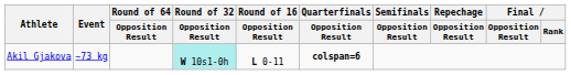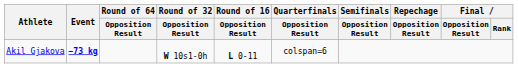Akil Gjakova | Event: normal -> bold
Akil Gjakova | Round of 32 / Opposition Result: paleturquoise background -> no background
Akil Gjakova | Quarterfinals / Opposition Result: bold -> normal
